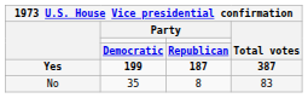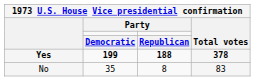Yes | column 3: 187 -> 188
Yes | Total votes: 387 -> 378
